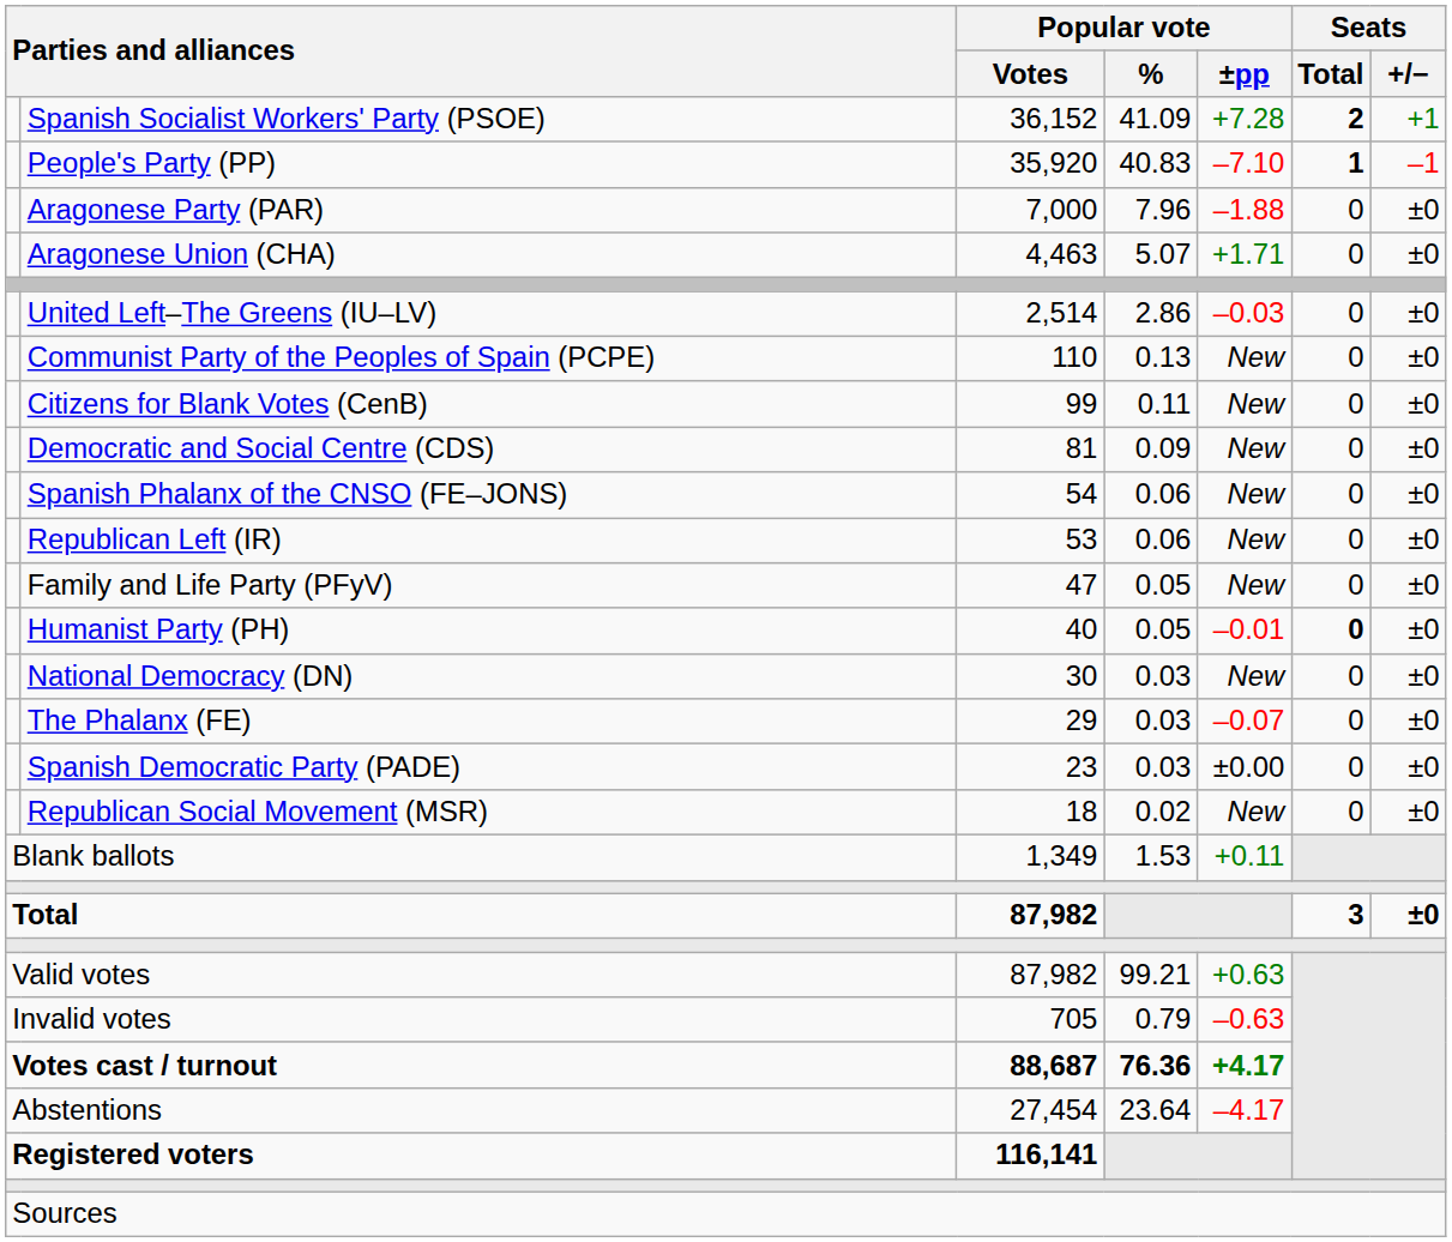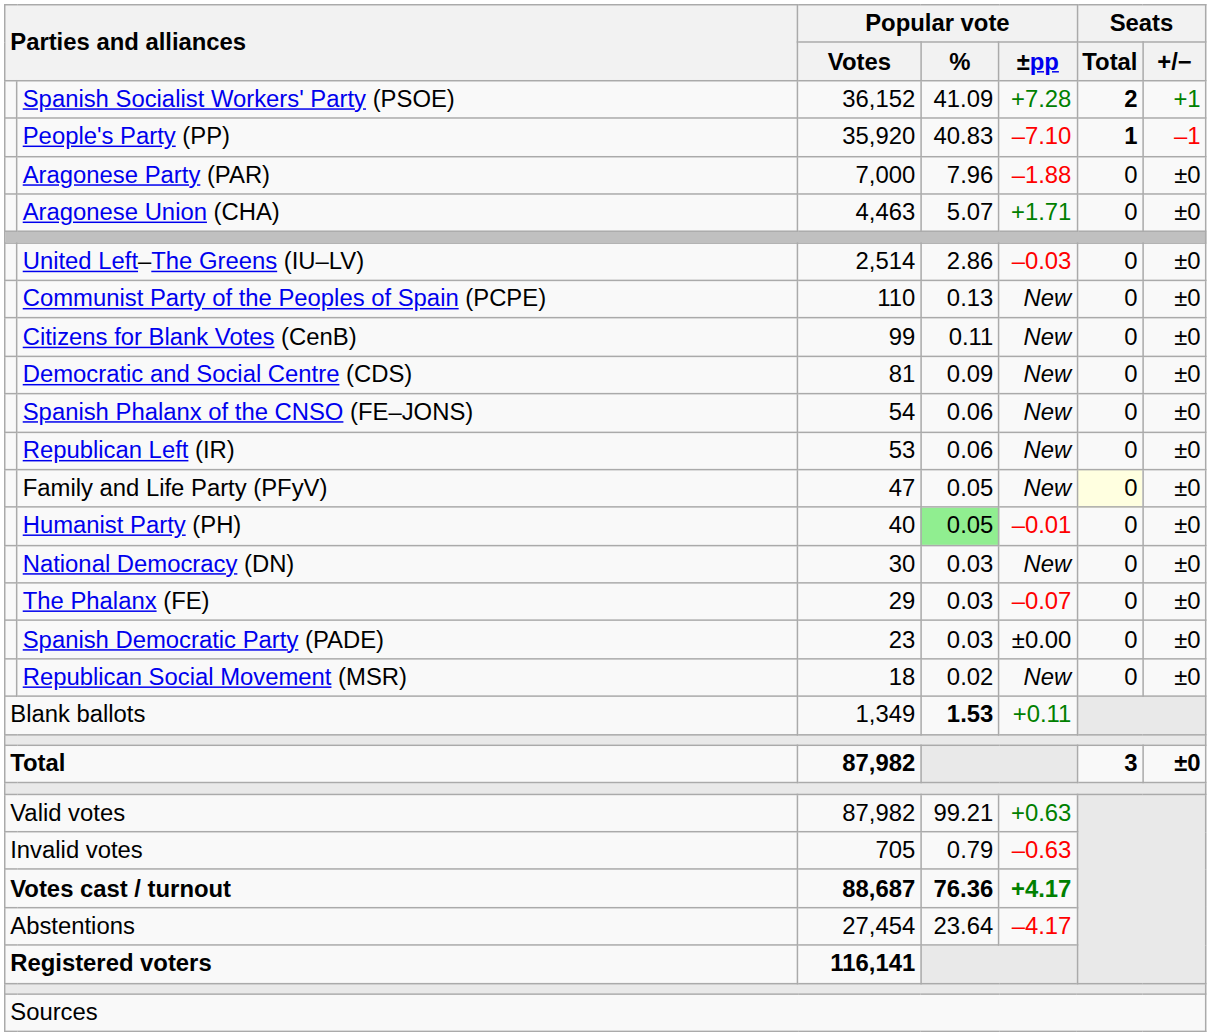Family and Life Party (PFyV) | Seats / Total: no background -> lightyellow background
Humanist Party (PH) | Popular vote / %: no background -> lightgreen background
Humanist Party (PH) | Seats / Total: bold -> normal
Blank ballots | Popular vote / %: normal -> bold
